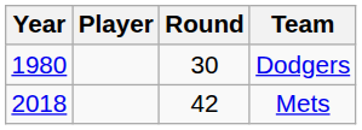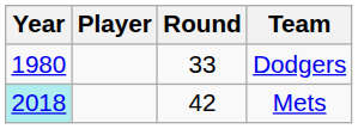Dodgers | Round: 30 -> 33
Mets | Year: no background -> paleturquoise background
